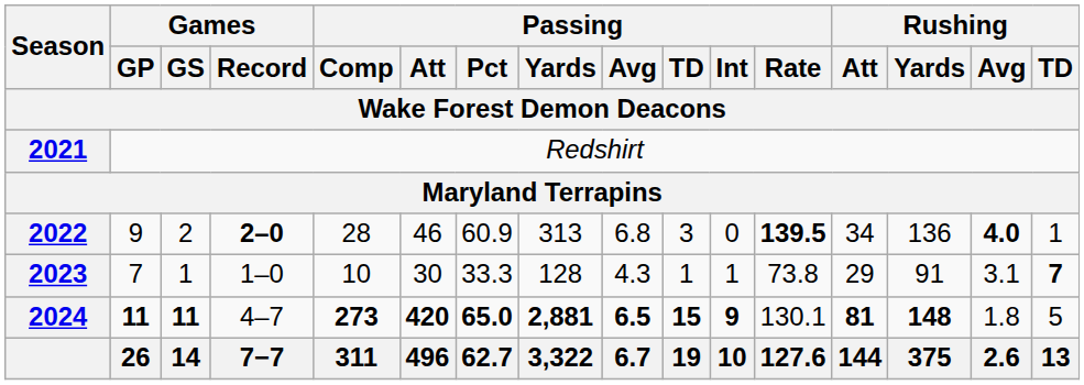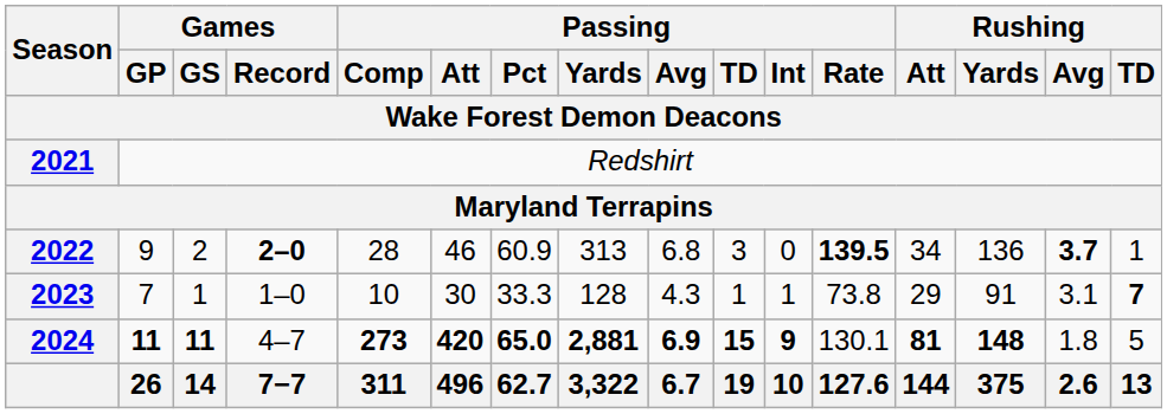2022 | Rushing / Avg / Wake Forest Demon Deacons: 4.0 -> 3.7
2024 | Passing / Avg / Wake Forest Demon Deacons: 6.5 -> 6.9
